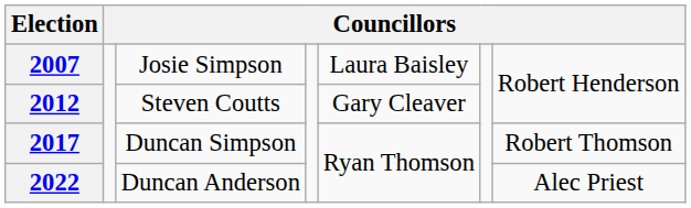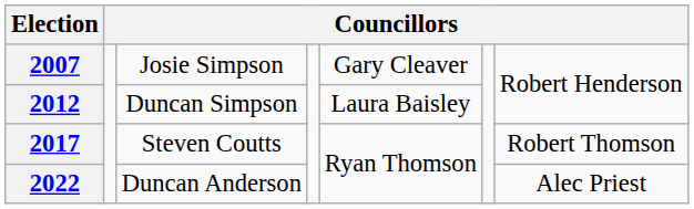2007 | column 5: Laura Baisley -> Gary Cleaver
2012 | column 3: Steven Coutts -> Duncan Simpson
2012 | column 5: Gary Cleaver -> Laura Baisley
2017 | column 3: Duncan Simpson -> Steven Coutts
